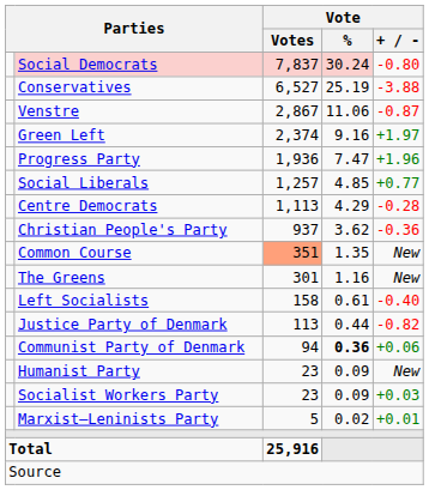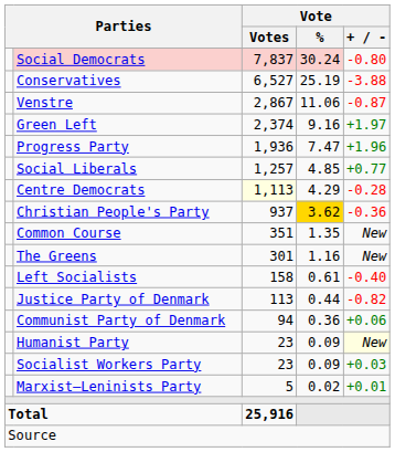Centre Democrats | Vote / Votes: no background -> lightyellow background
Christian People's Party | Vote / %: no background -> gold background
Common Course | Vote / Votes: lightsalmon background -> no background
Communist Party of Denmark | Vote / %: bold -> normal
Humanist Party | Vote / + / -: no background -> lightyellow background
